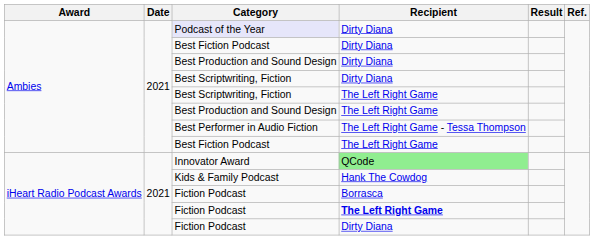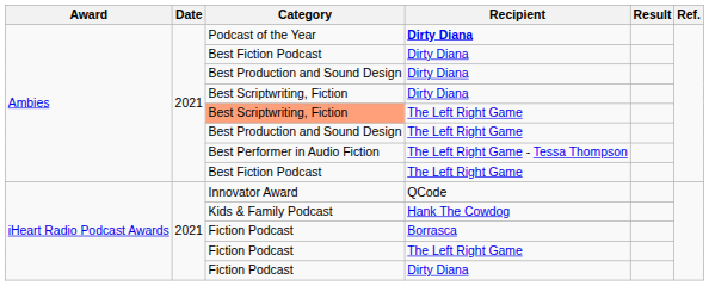Podcast of the Year | Category: lavender background -> no background
Podcast of the Year | Recipient: normal -> bold
Best Scriptwriting, Fiction / The Left Right Game | Category: no background -> lightsalmon background
Innovator Award | Recipient: lightgreen background -> no background
Fiction Podcast / The Left Right Game | Recipient: bold -> normal
